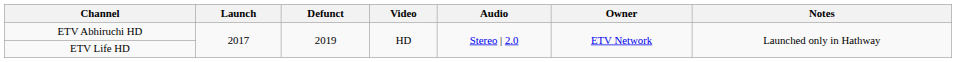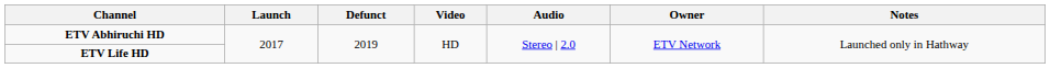ETV Abhiruchi HD | Channel: normal -> bold
ETV Life HD | Channel: normal -> bold
